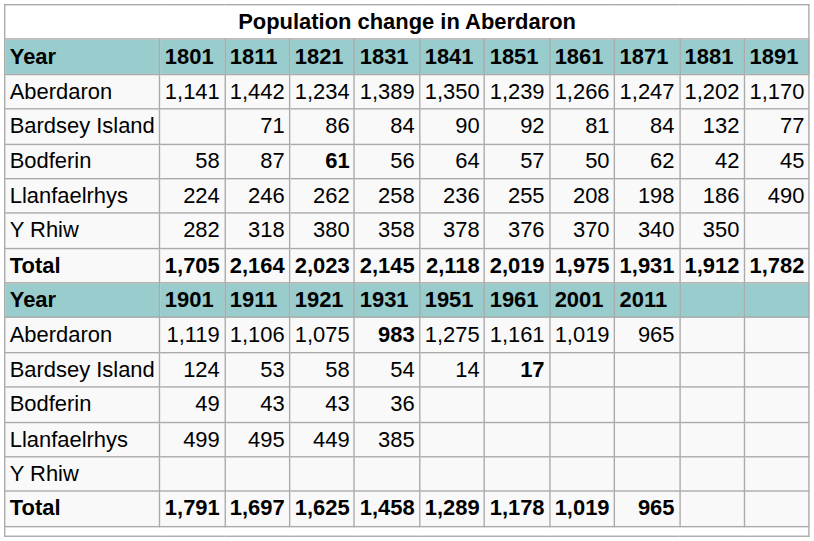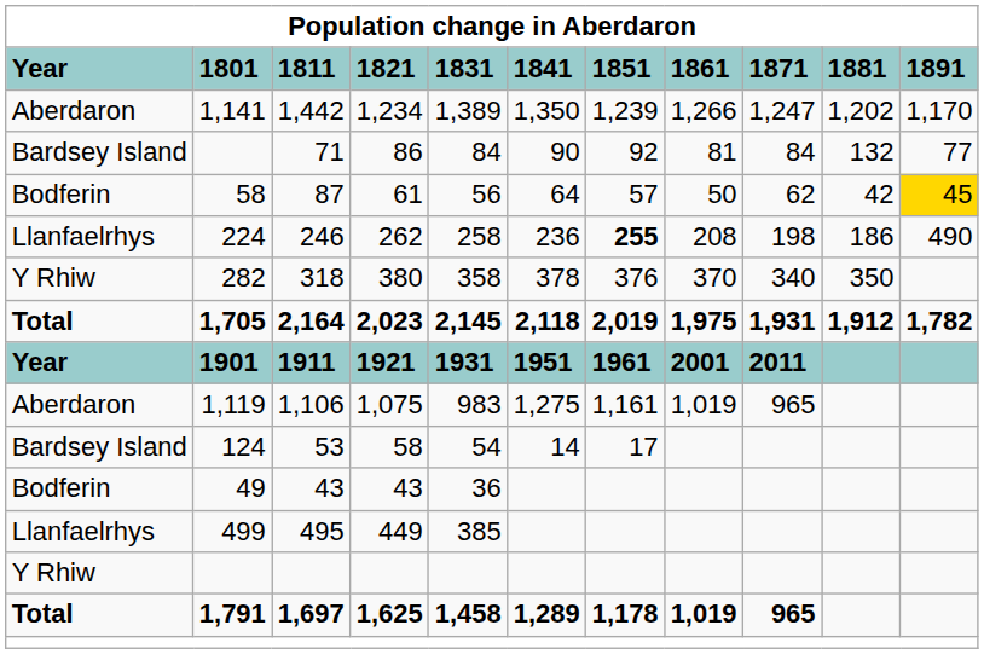87 | 1821: bold -> normal
87 | 1891: no background -> gold background
246 | 1851: normal -> bold
1,106 | 1831: bold -> normal
53 | 1851: bold -> normal
